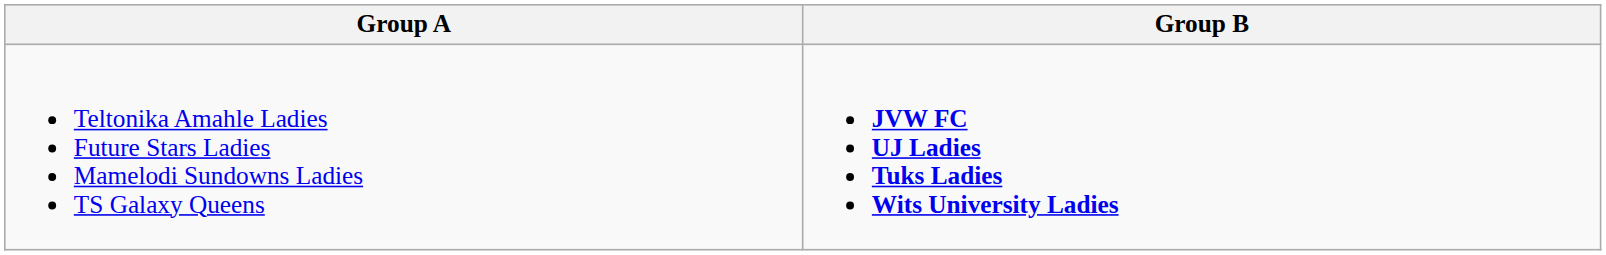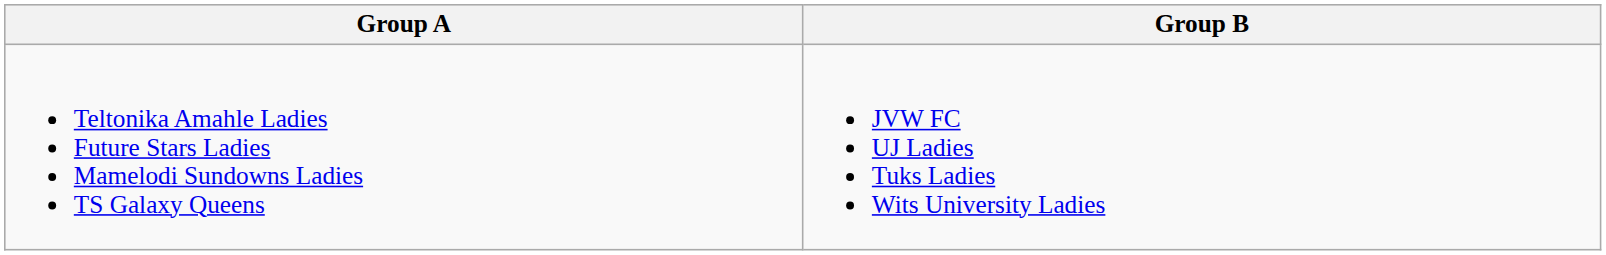row 2 | Group B: bold -> normal
